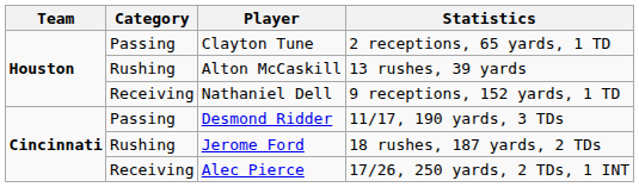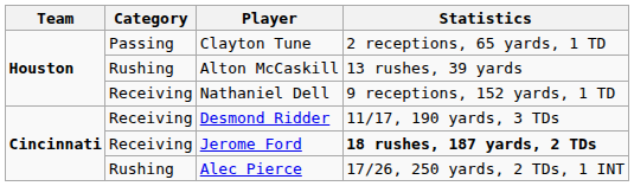Desmond Ridder | Category: Passing -> Receiving
Jerome Ford | Category: Rushing -> Receiving
Jerome Ford | Statistics: normal -> bold
Alec Pierce | Category: Receiving -> Rushing
